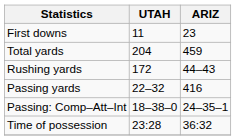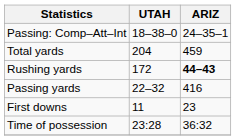rows swapped: First downs <-> Passing: Comp–Att–Int
Rushing yards | ARIZ: normal -> bold
